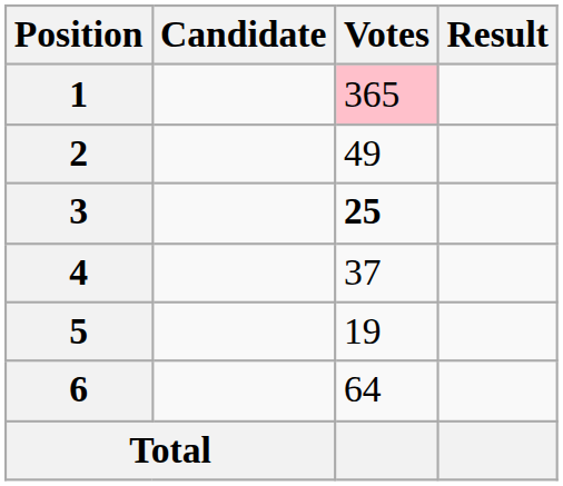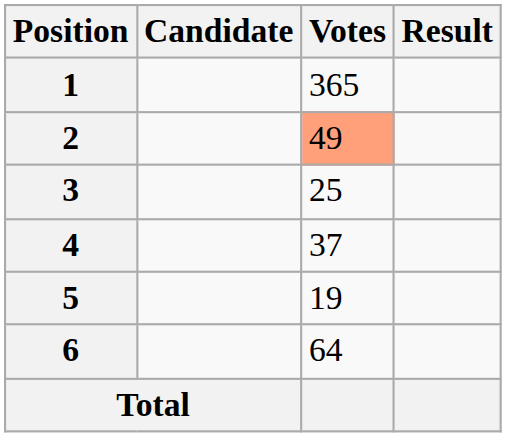1 | Votes: pink background -> no background
2 | Votes: no background -> lightsalmon background
3 | Votes: bold -> normal
